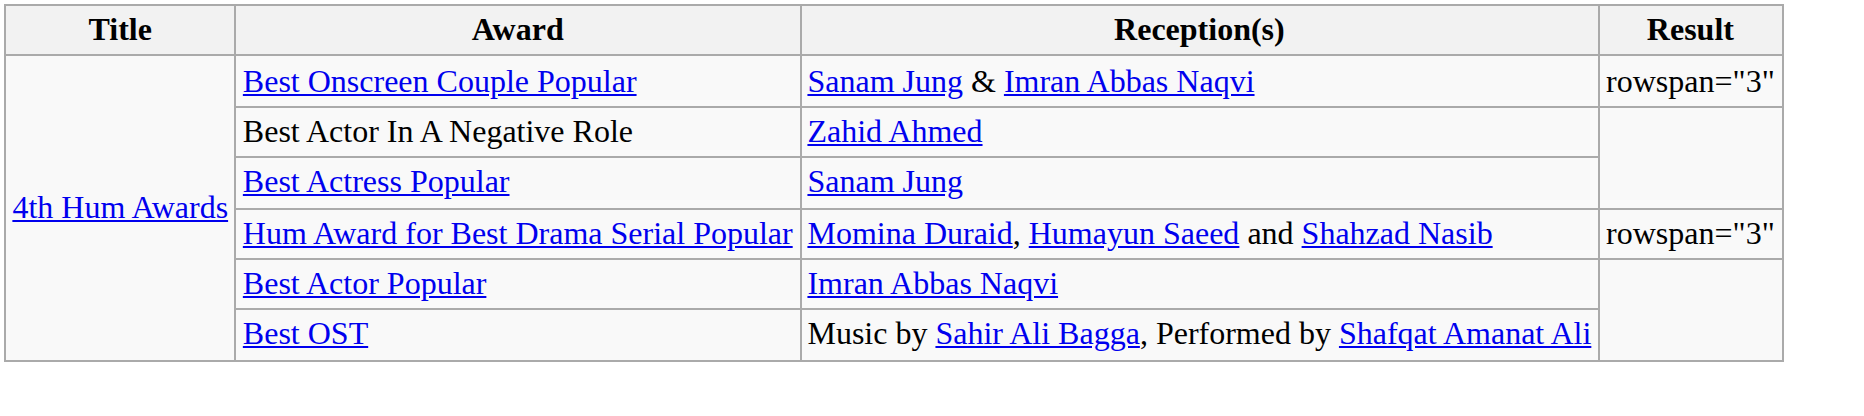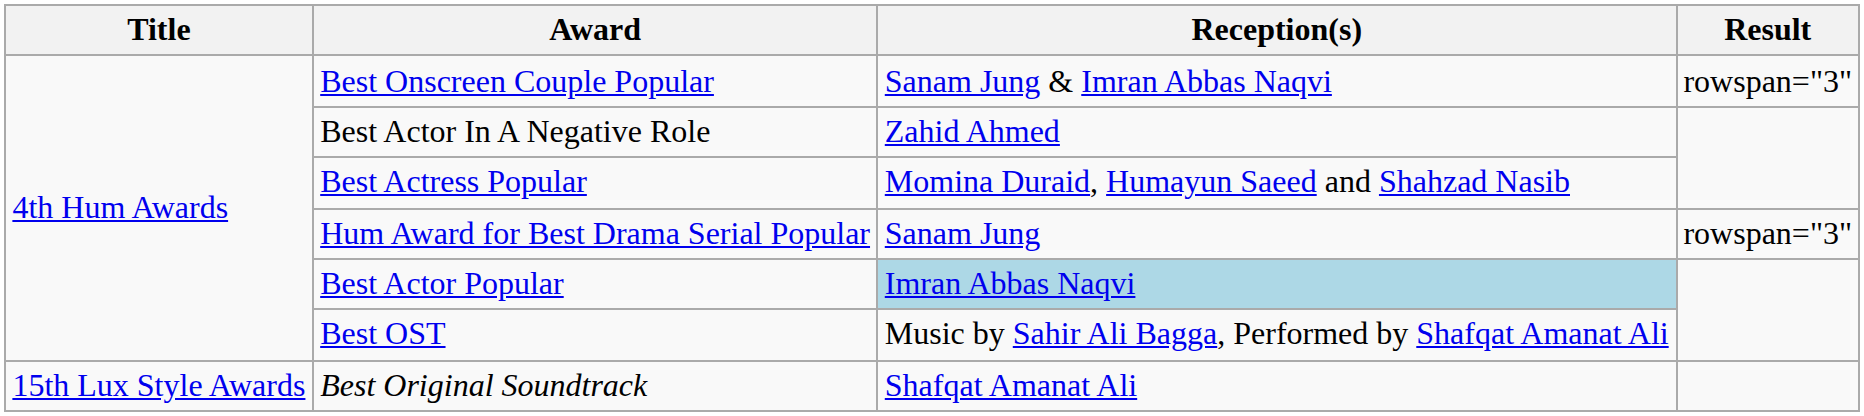Best Actress Popular | Reception(s): Sanam Jung -> Momina Duraid, Humayun Saeed and Shahzad Nasib
Hum Award for Best Drama Serial Popular | Reception(s): Momina Duraid, Humayun Saeed and Shahzad Nasib -> Sanam Jung
Best Actor Popular | Reception(s): no background -> lightblue background
+ row: 15th Lux Style Awards | Best Original Soundtrack | Shafqat Amanat Ali
